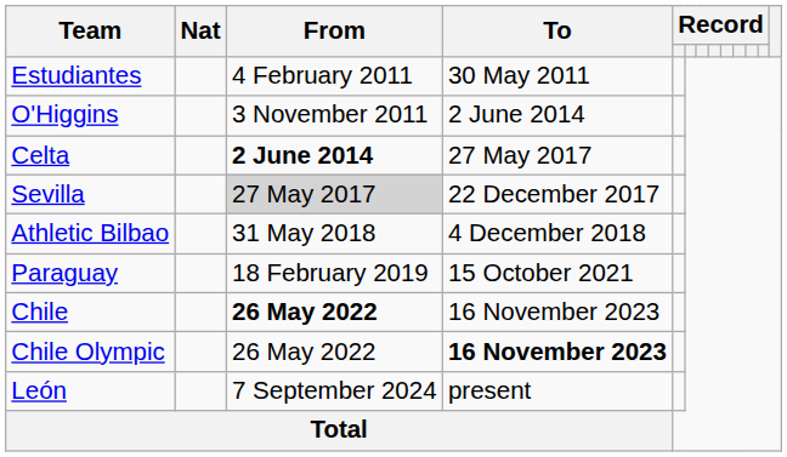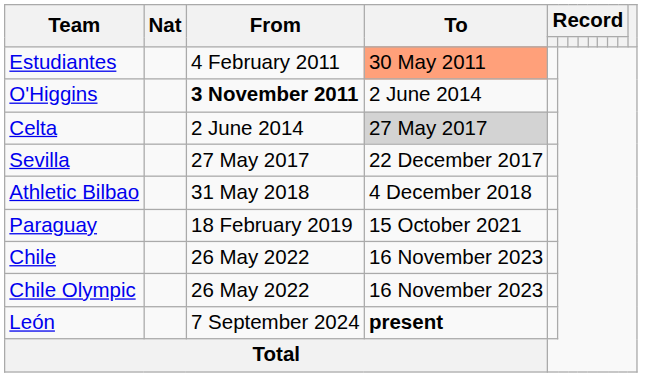Estudiantes | To: no background -> lightsalmon background
O'Higgins | From: normal -> bold
Celta | From: bold -> normal
Celta | To: no background -> lightgrey background
Sevilla | From: lightgrey background -> no background
Chile | From: bold -> normal
Chile Olympic | To: bold -> normal
León | To: normal -> bold
